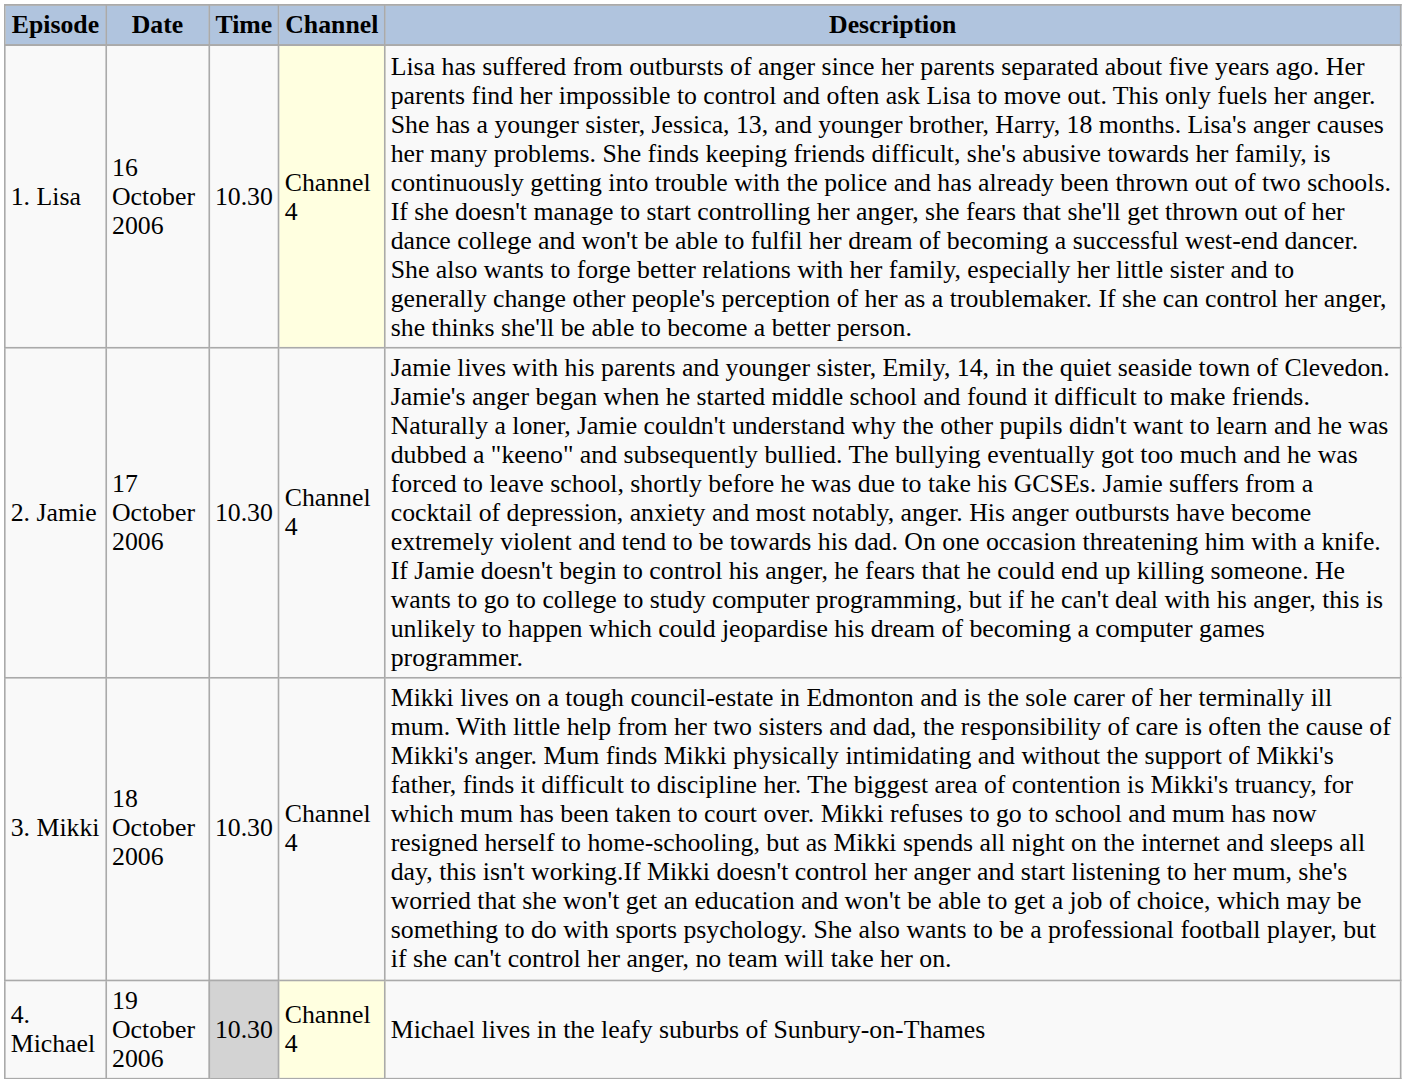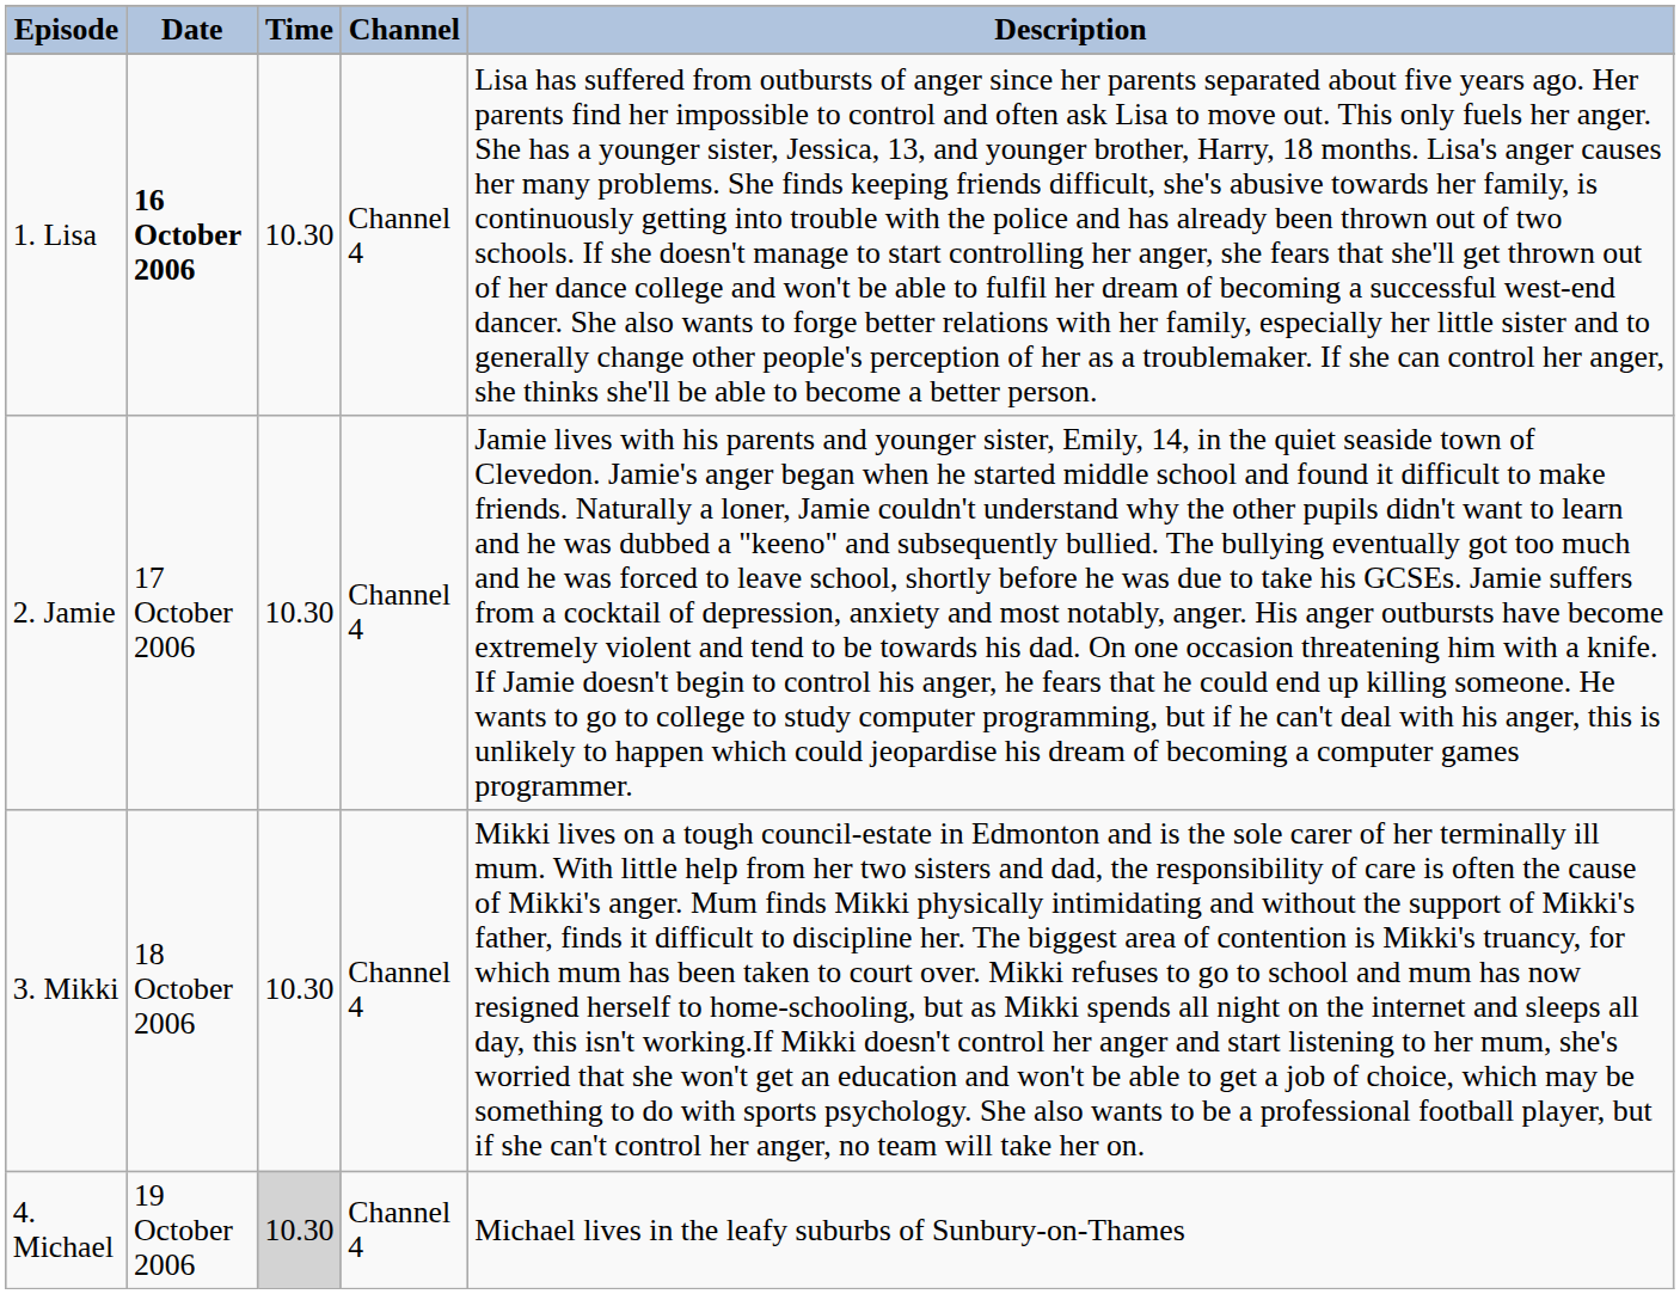1. Lisa | Date: normal -> bold
1. Lisa | Channel: lightyellow background -> no background
4. Michael | Channel: lightyellow background -> no background
